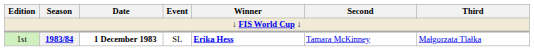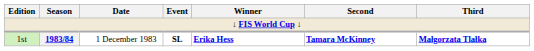1st | Date: bold -> normal
1st | Event: normal -> bold
1st | Second: normal -> bold
1st | Third: normal -> bold
